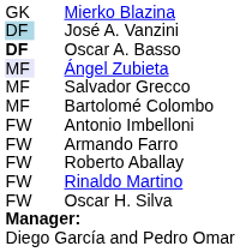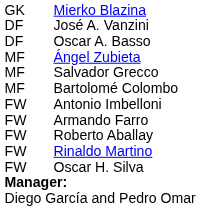José A. Vanzini | column 1: lightblue background -> no background
Oscar A. Basso | column 1: bold -> normal
Ángel Zubieta | column 1: lavender background -> no background
